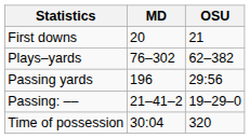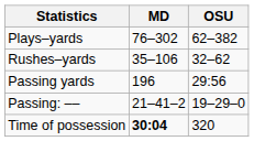- row: First downs | 20 | 21
+ row: Rushes–yards | 35–106 | 32–62
Time of possession | MD: normal -> bold
